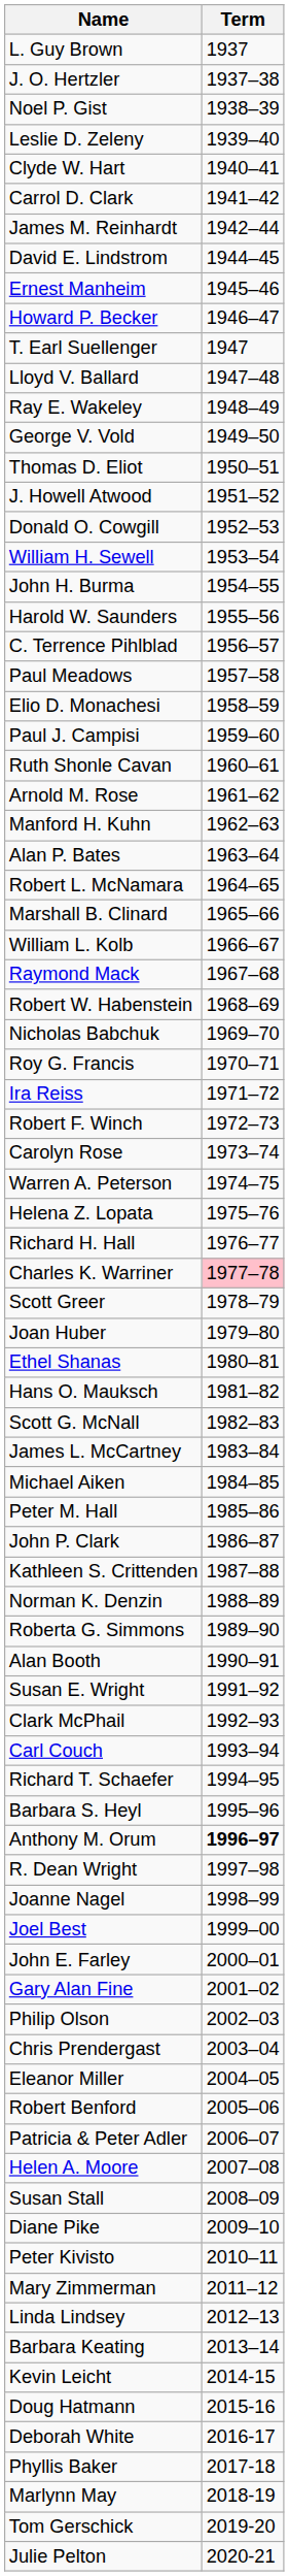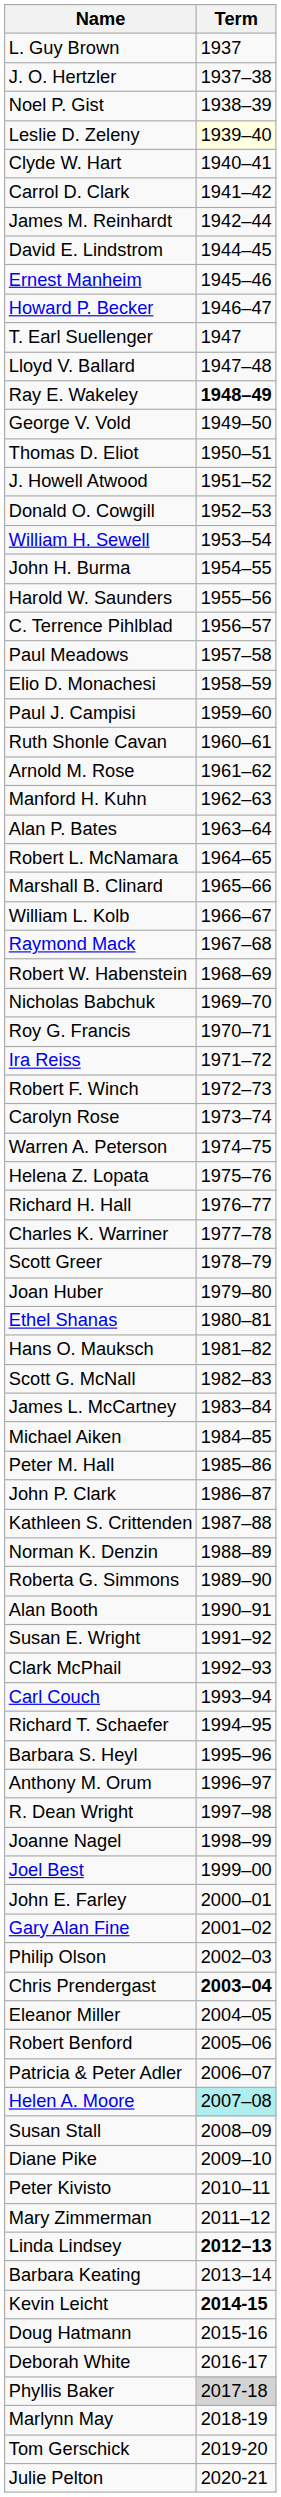Leslie D. Zeleny | Term: no background -> lightyellow background
Ray E. Wakeley | Term: normal -> bold
Charles K. Warriner | Term: pink background -> no background
Anthony M. Orum | Term: bold -> normal
Chris Prendergast | Term: normal -> bold
Helen A. Moore | Term: no background -> paleturquoise background
Linda Lindsey | Term: normal -> bold
Kevin Leicht | Term: normal -> bold
Phyllis Baker | Term: no background -> lightgrey background
